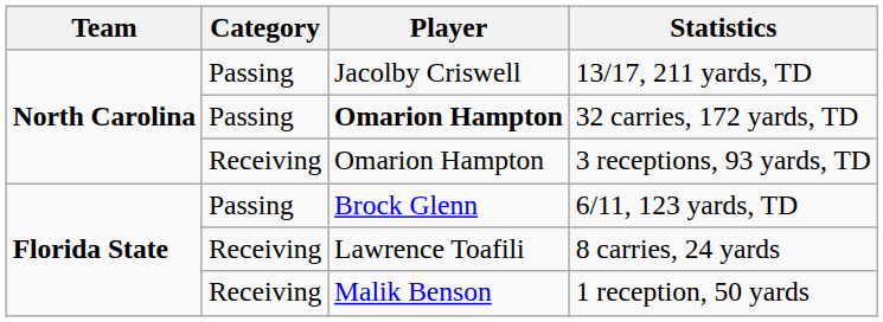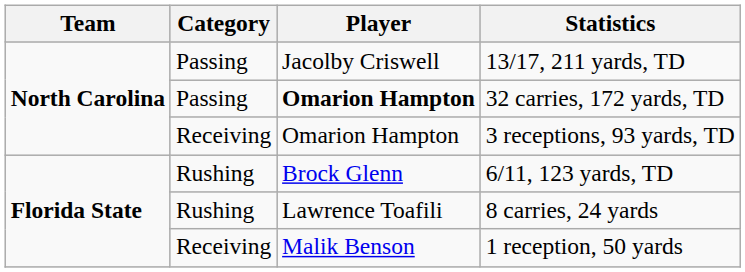6/11, 123 yards, TD | Category: Passing -> Rushing
8 carries, 24 yards | Category: Receiving -> Rushing
